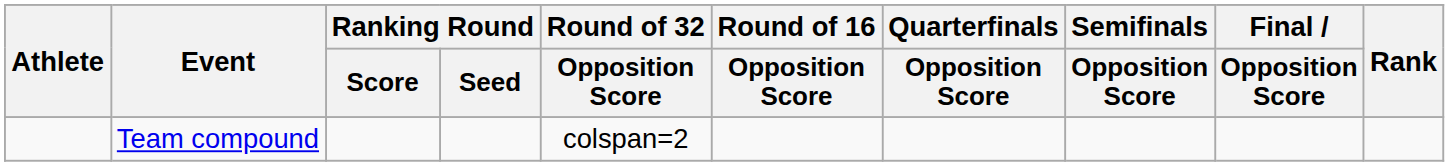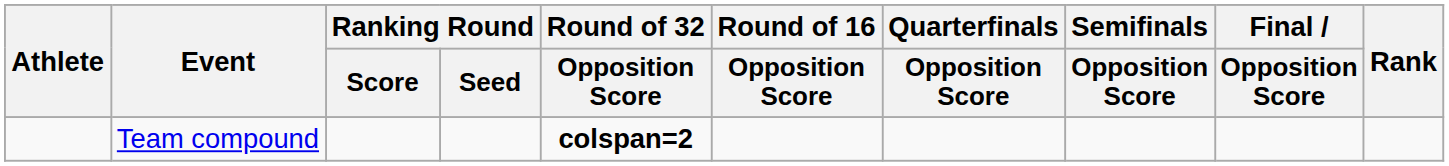Team compound | Round of 32 / Opposition Score: normal -> bold
